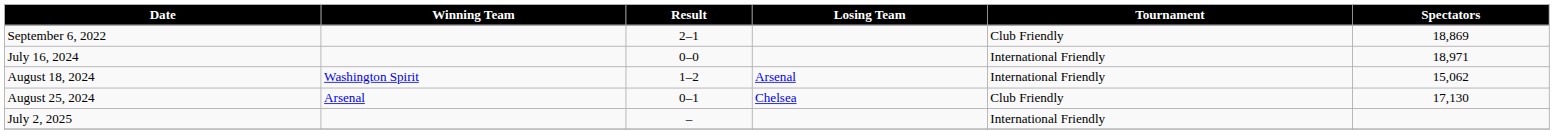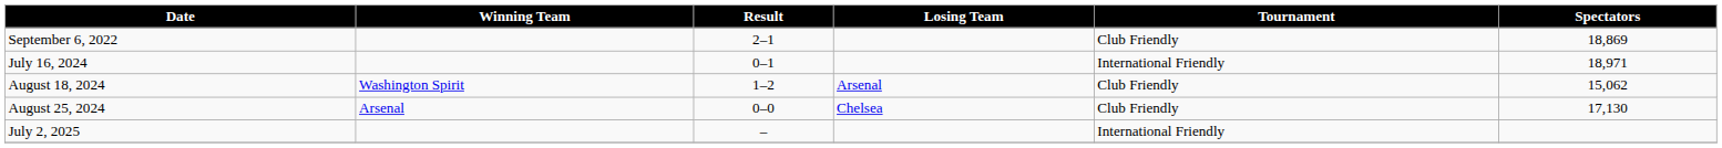July 16, 2024 | Result: 0–0 -> 0–1
August 18, 2024 | Tournament: International Friendly -> Club Friendly
August 25, 2024 | Result: 0–1 -> 0–0
